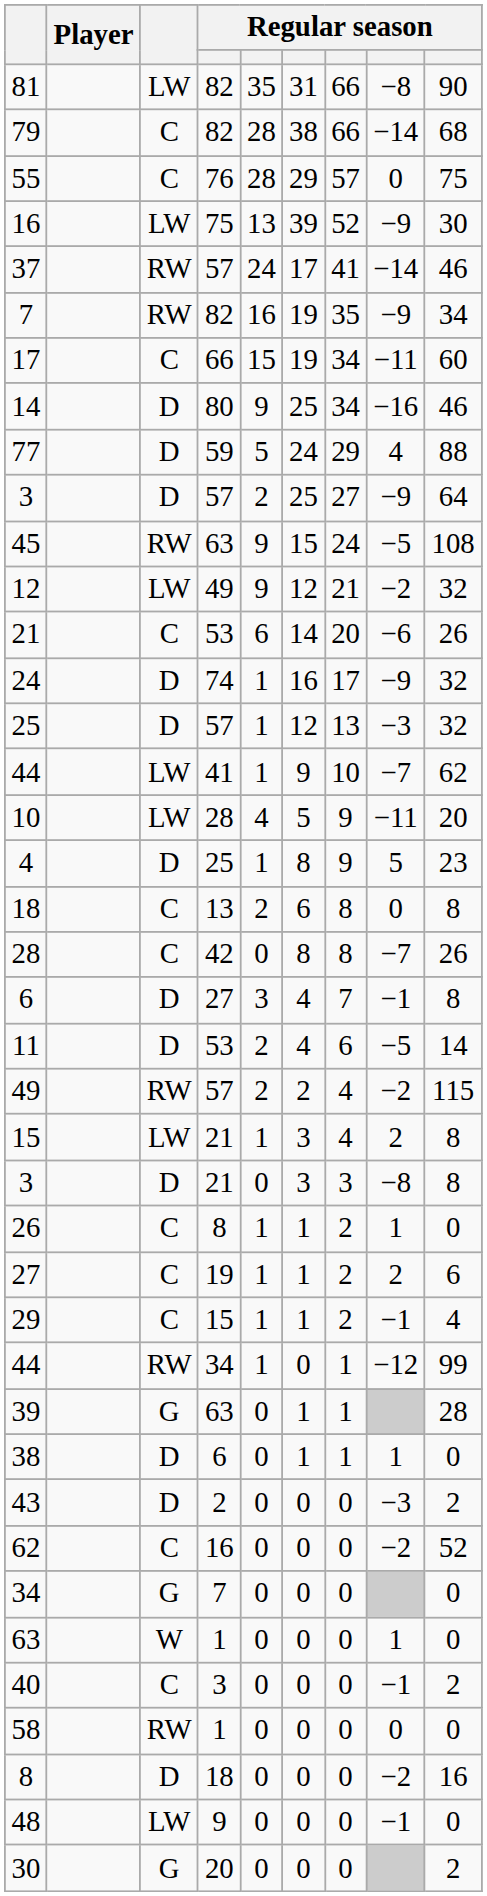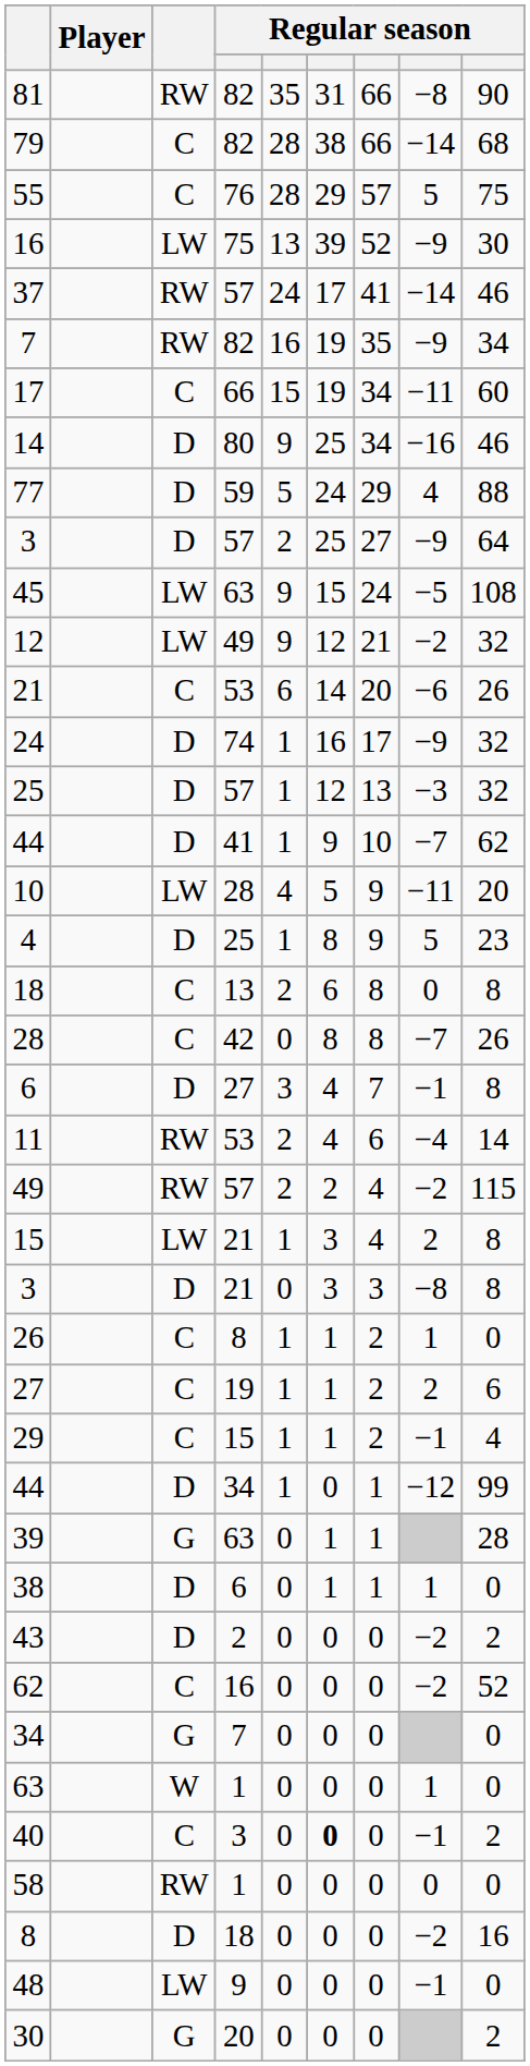81 | column 3: LW -> RW
55 | column 8: 0 -> 5
45 | column 3: RW -> LW
44 / 41 | column 3: LW -> D
11 | column 3: D -> RW
11 | column 8: −5 -> −4
44 / 34 | column 3: RW -> D
43 | column 8: −3 -> −2
40 | column 6: normal -> bold
